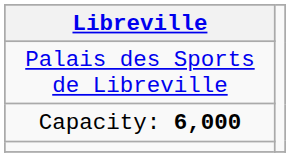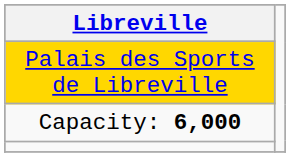Palais des Sports de Libreville | Libreville: no background -> gold background
